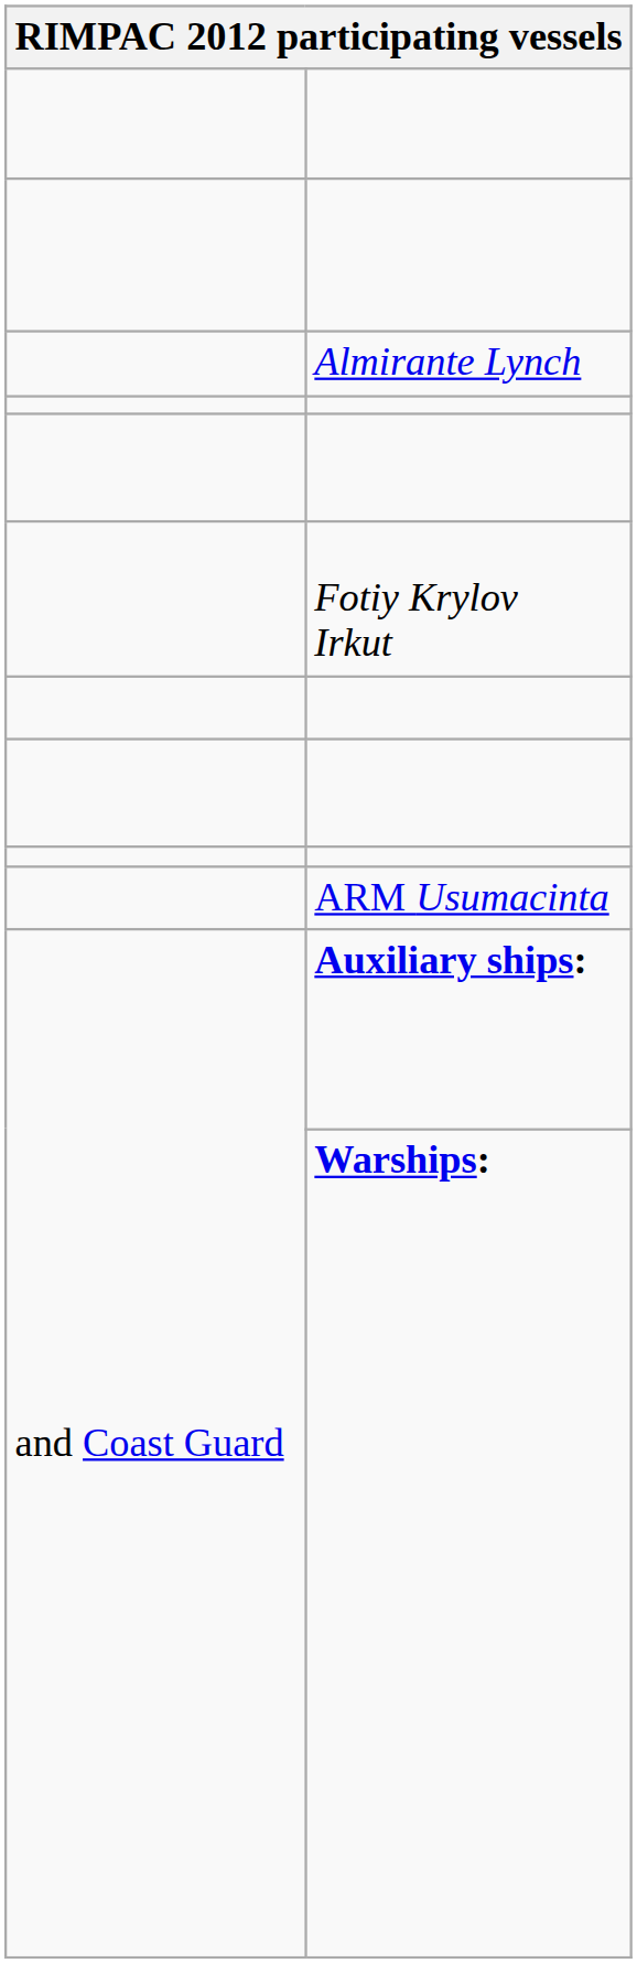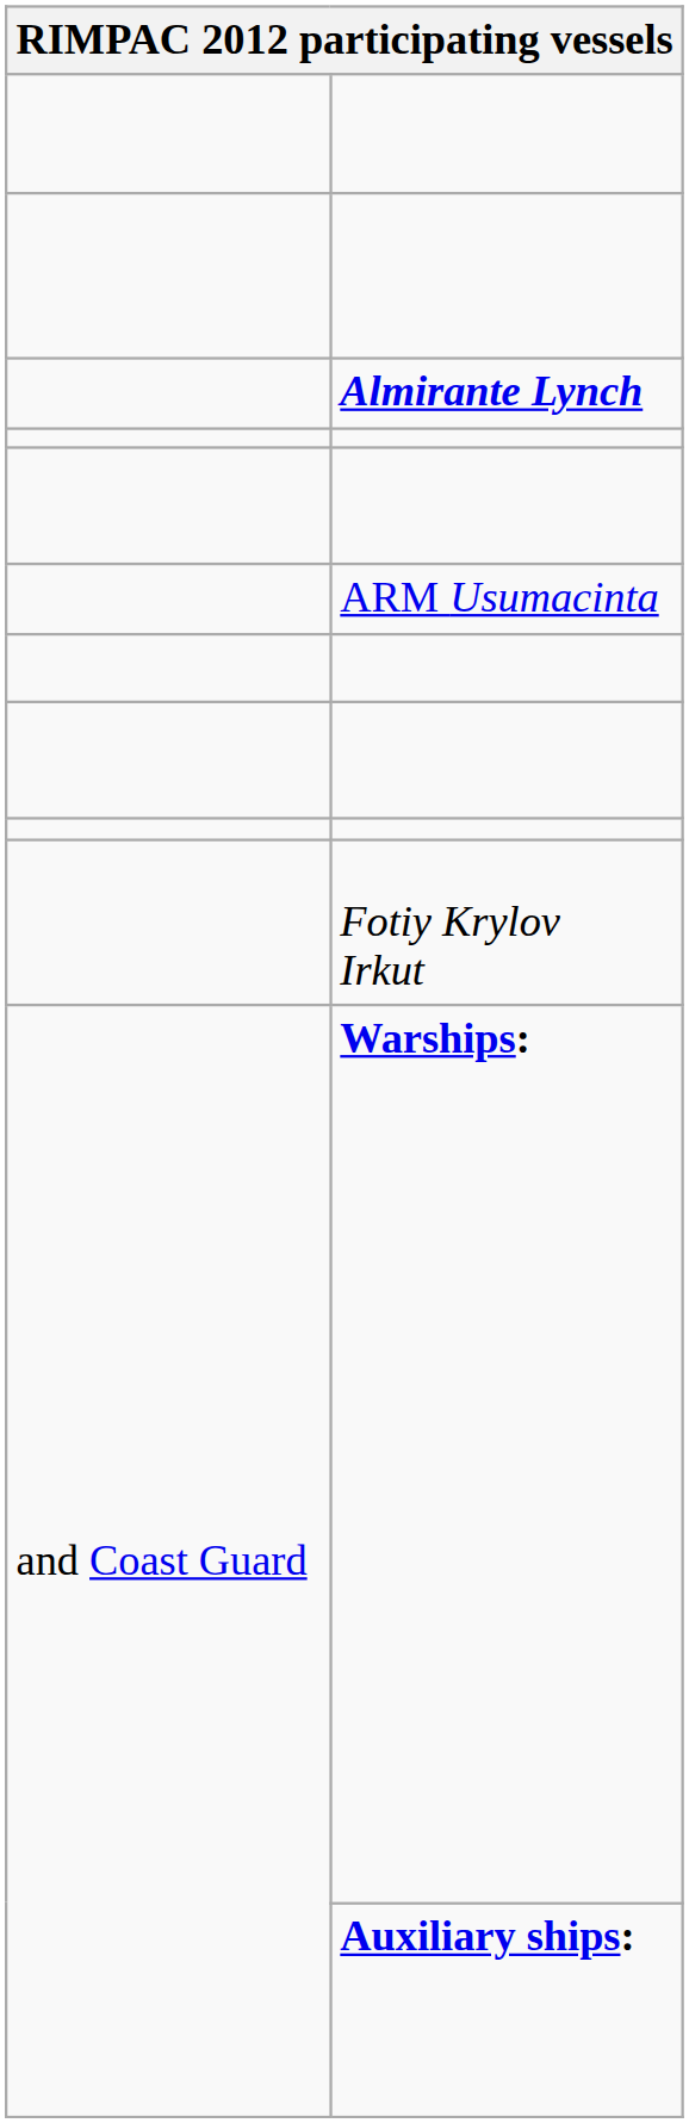row 4 | column 2: normal -> bold
row 7 | column 2: Fotiy Krylov Irkut -> ARM Usumacinta
row 11 | column 2: ARM Usumacinta -> Fotiy Krylov Irkut
row 12 | column 2: Auxiliary ships: -> Warships:
row 13 | column 2: Warships: -> Auxiliary ships:
